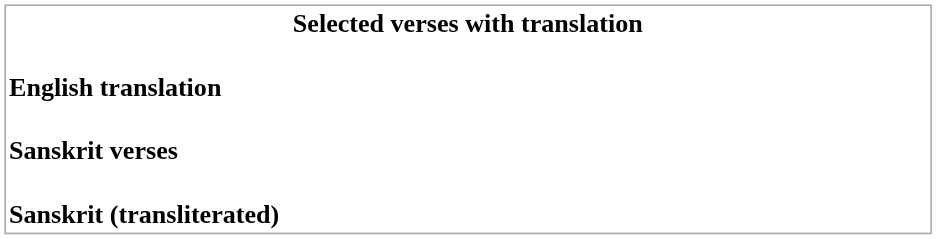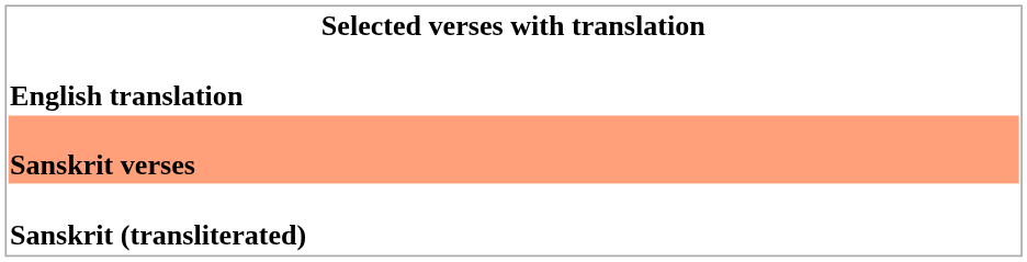row 3 | column 1: no background -> lightsalmon background
